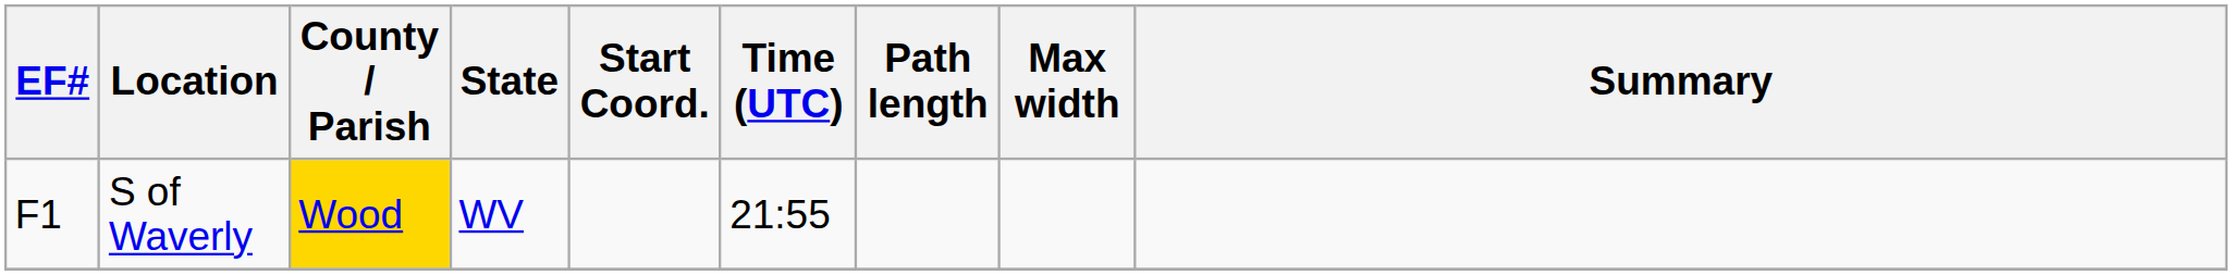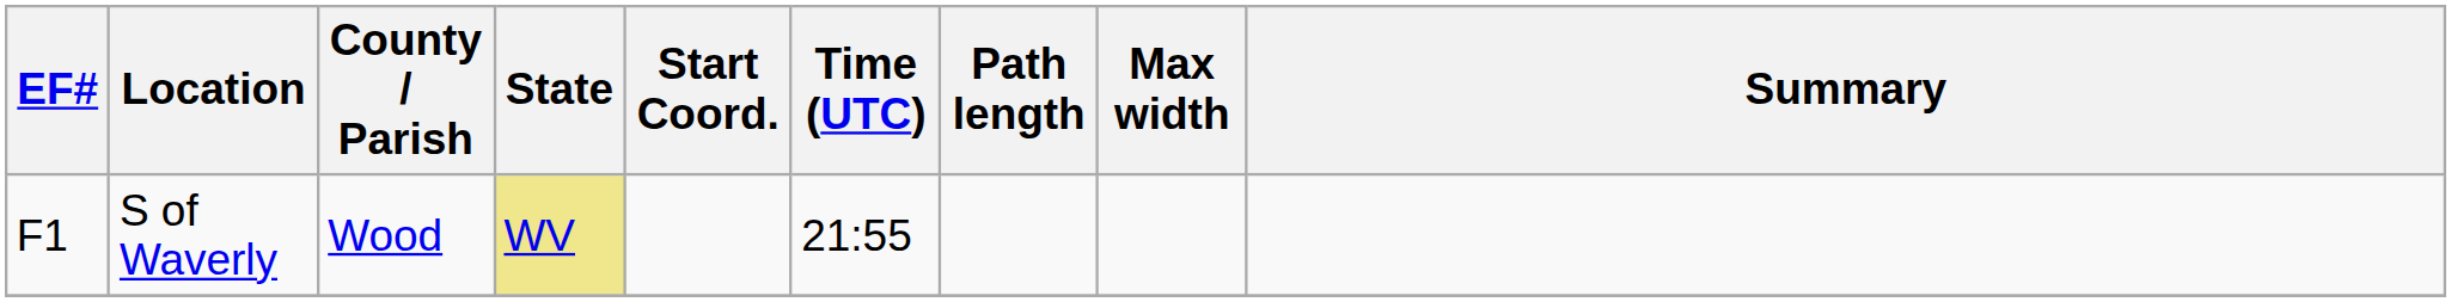S of Waverly | County / Parish: gold background -> no background
S of Waverly | State: no background -> khaki background
